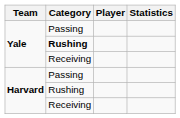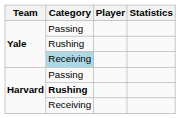Yale / Rushing | Category: bold -> normal
Yale / Receiving | Category: no background -> lightblue background
Harvard / Rushing | Category: normal -> bold
